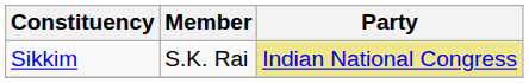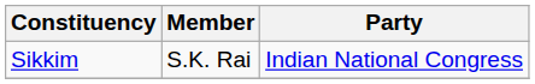Sikkim | Party: khaki background -> no background
